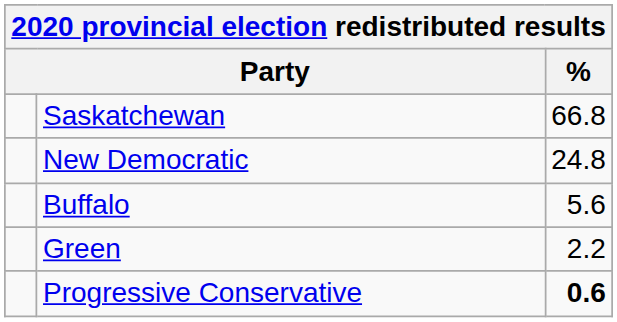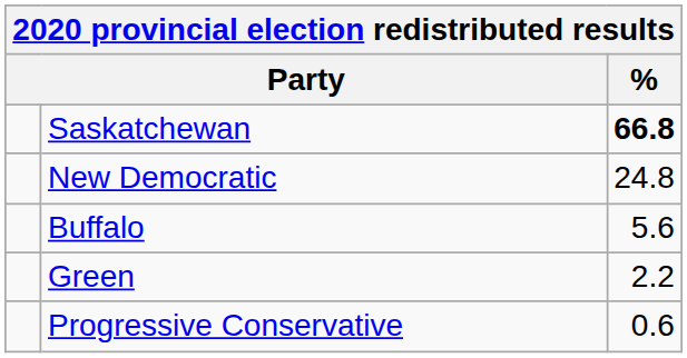Saskatchewan | %: normal -> bold
Progressive Conservative | %: bold -> normal
